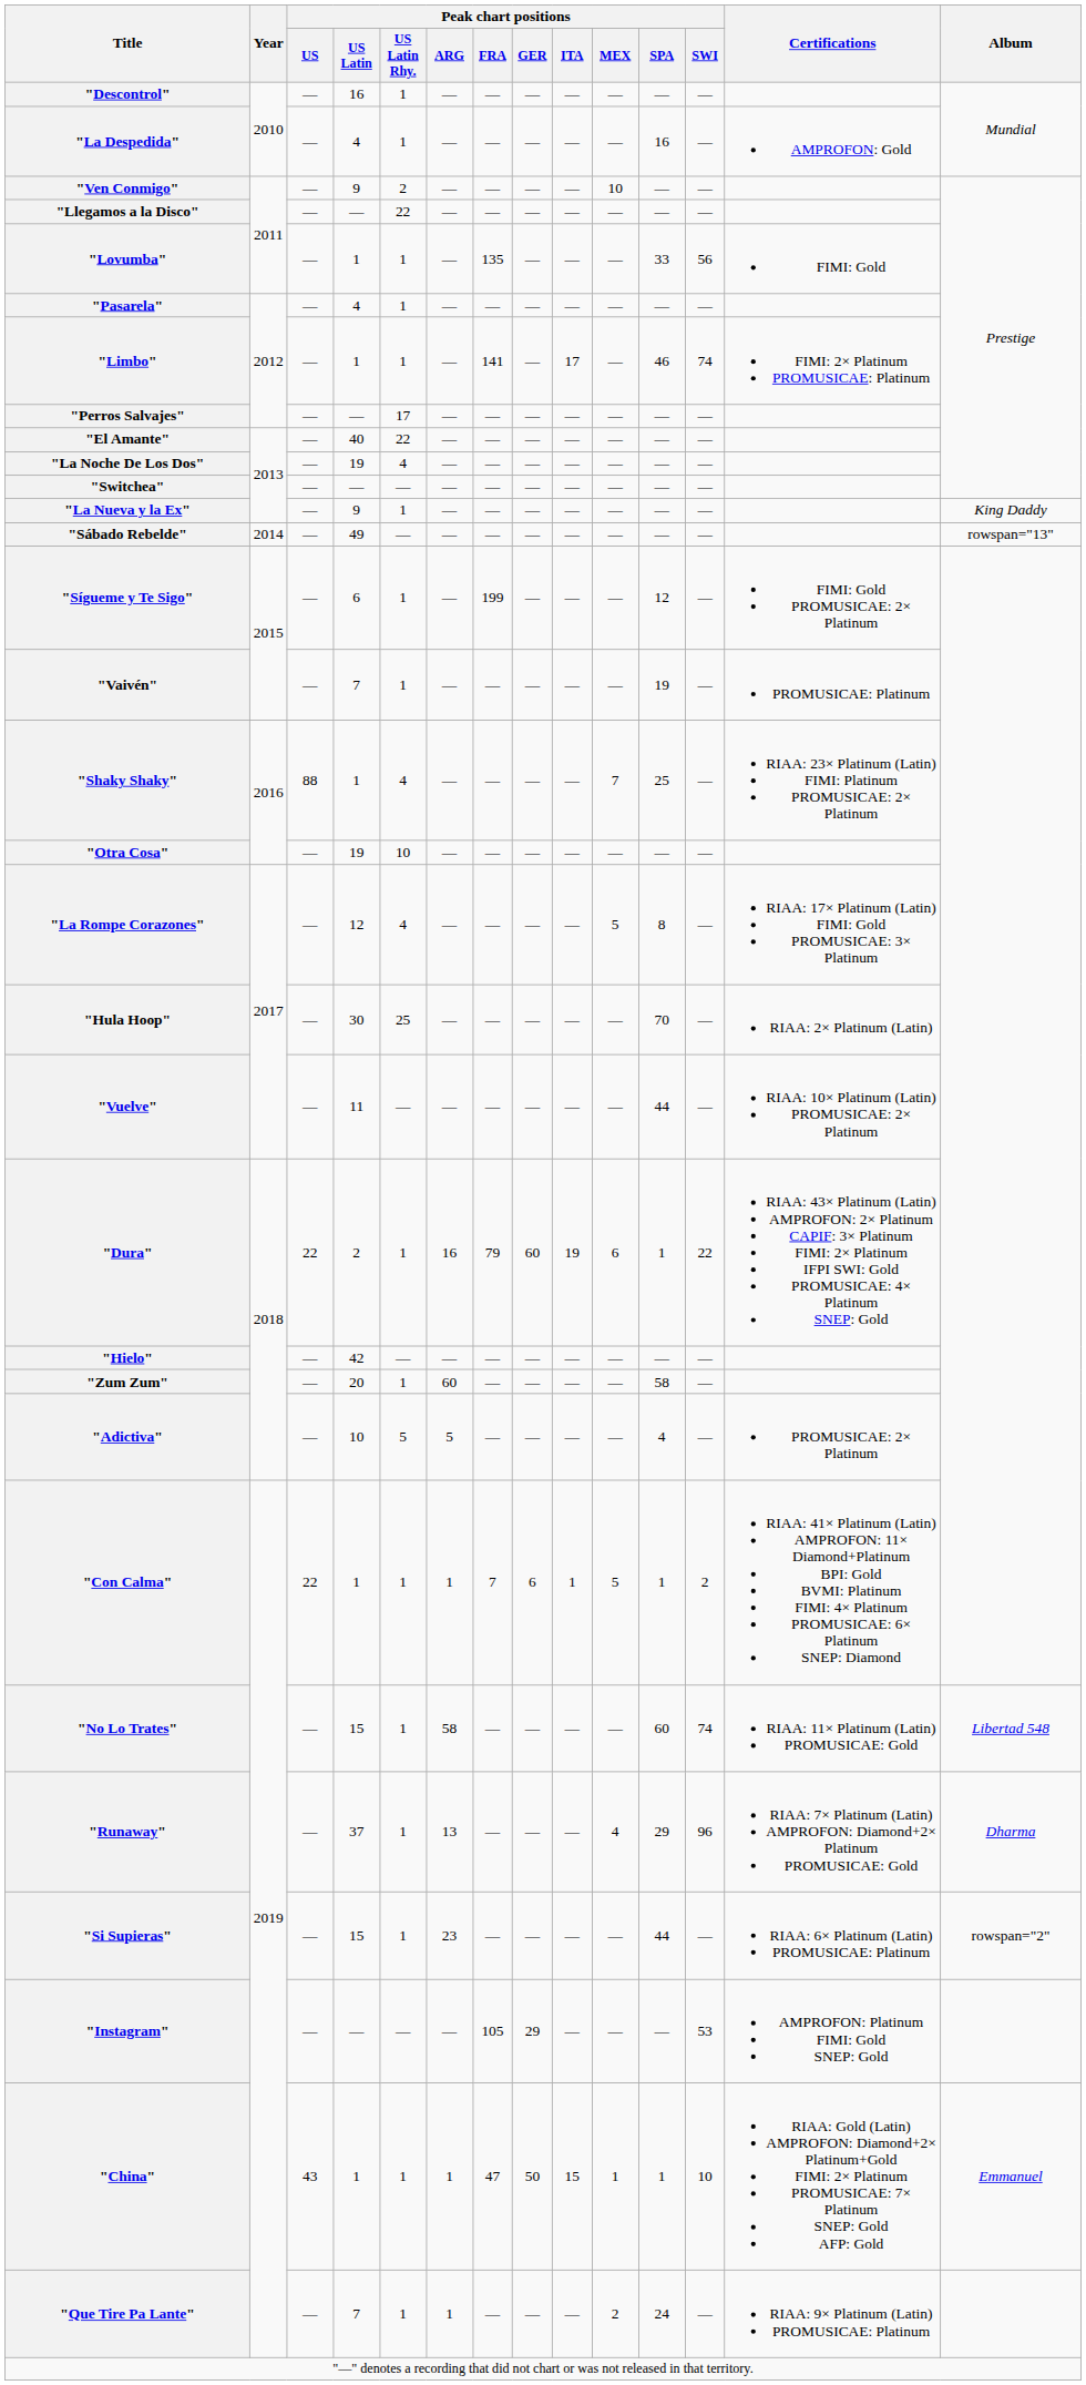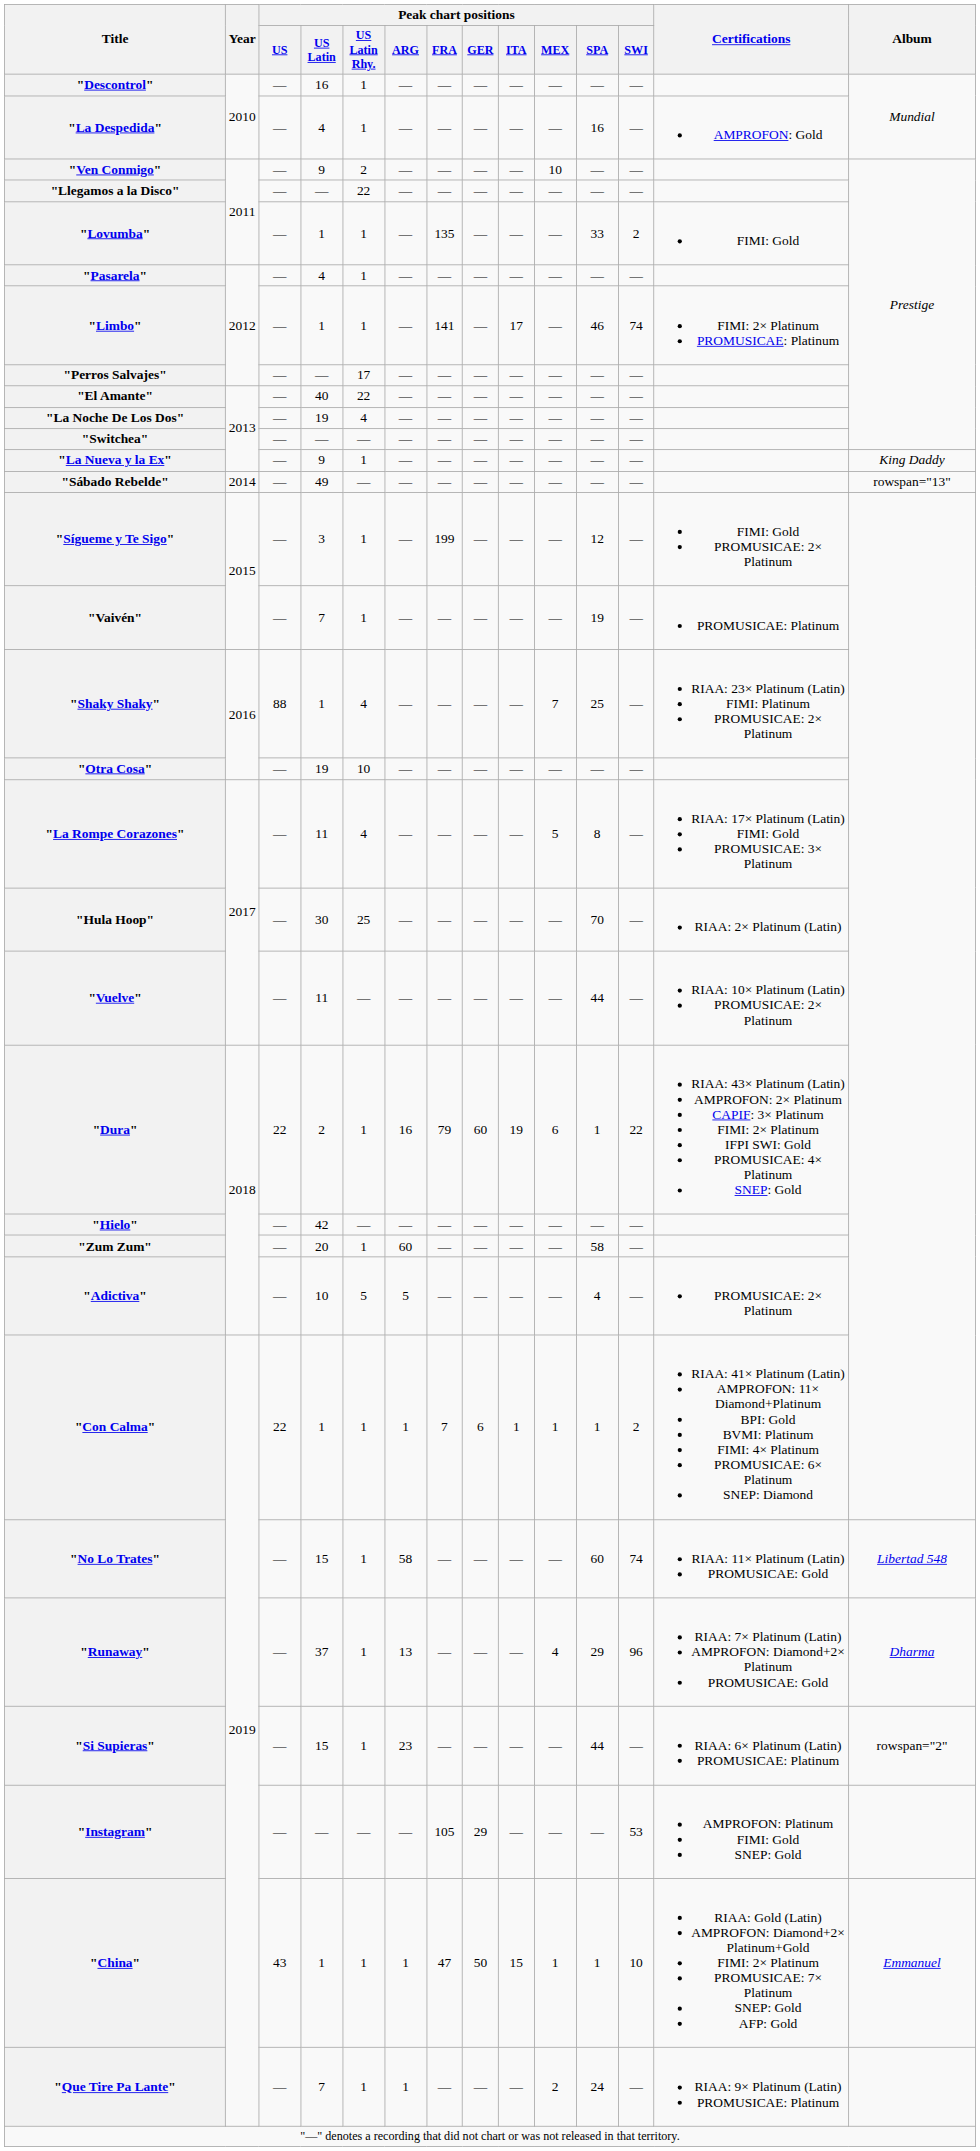"Lovumba" | Peak chart positions / SWI: 56 -> 2
"Sígueme y Te Sigo" | Peak chart positions / US Latin: 6 -> 3
"La Rompe Corazones" | Peak chart positions / US Latin: 12 -> 11
"Con Calma" | Peak chart positions / MEX: 5 -> 1
